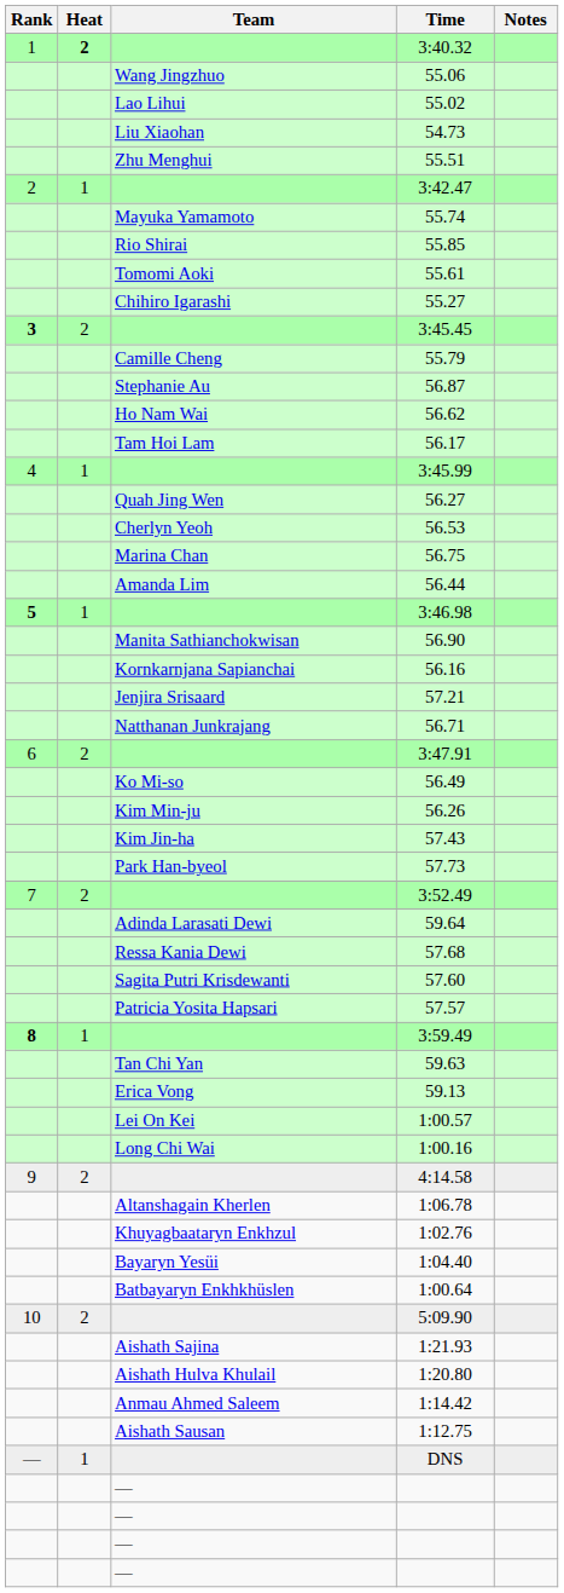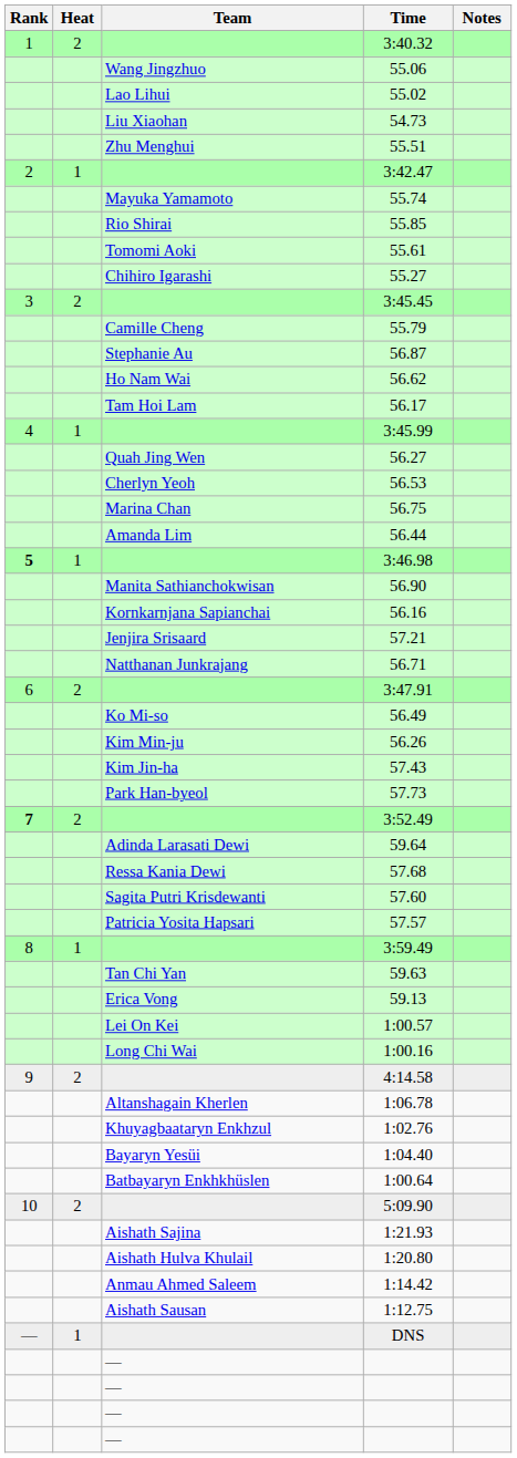3:40.32 | Heat: bold -> normal
3:45.45 | Rank: bold -> normal
3:52.49 | Rank: normal -> bold
3:59.49 | Rank: bold -> normal
